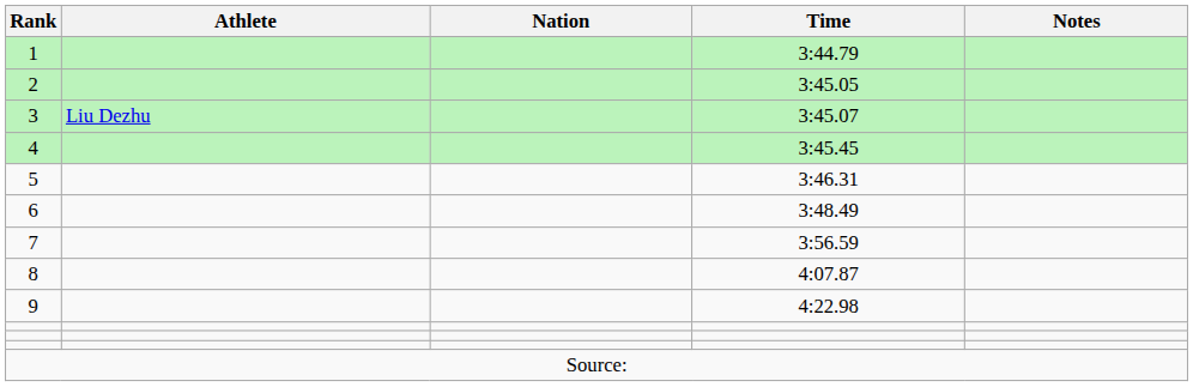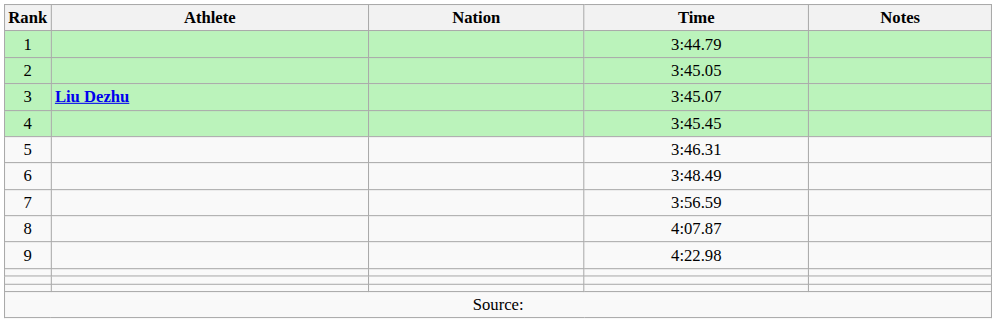3 | Athlete: normal -> bold
